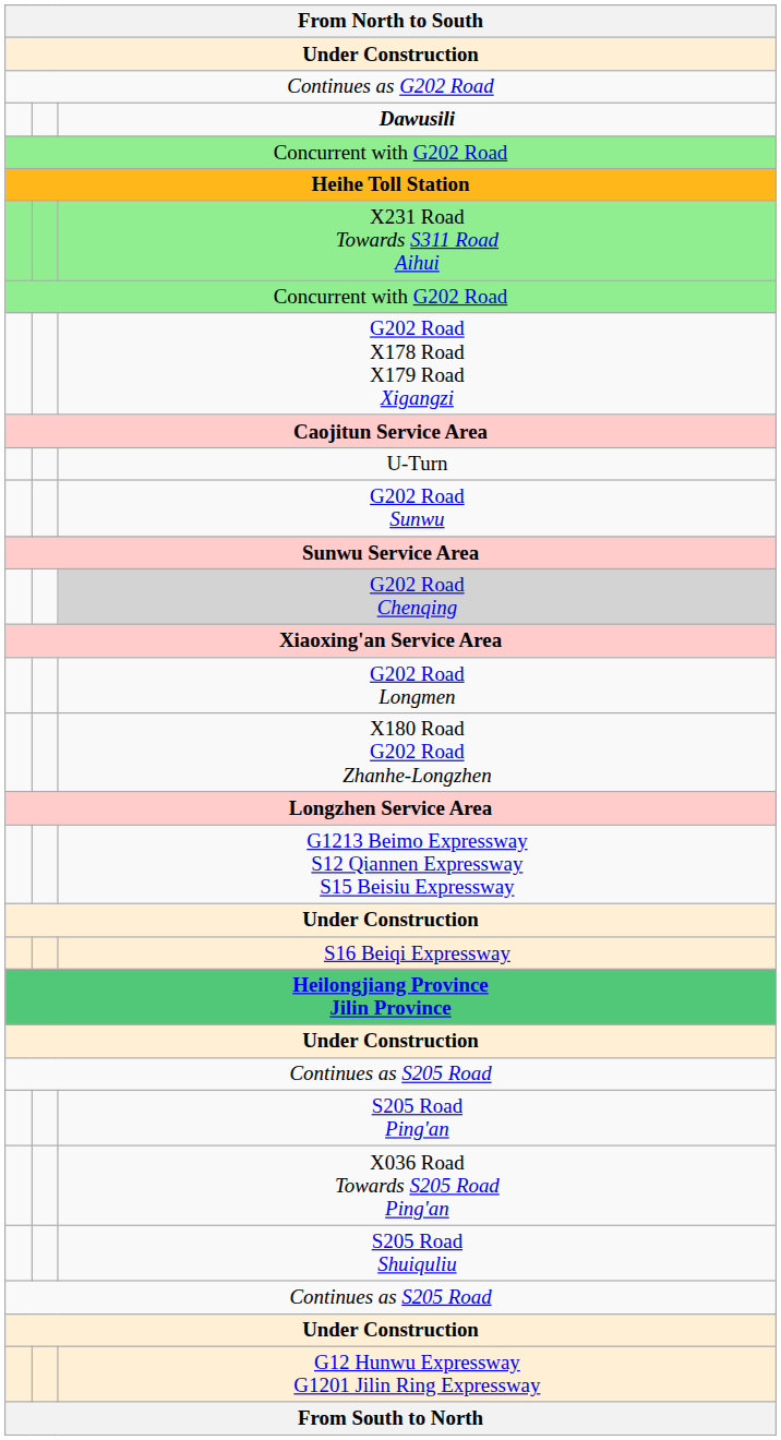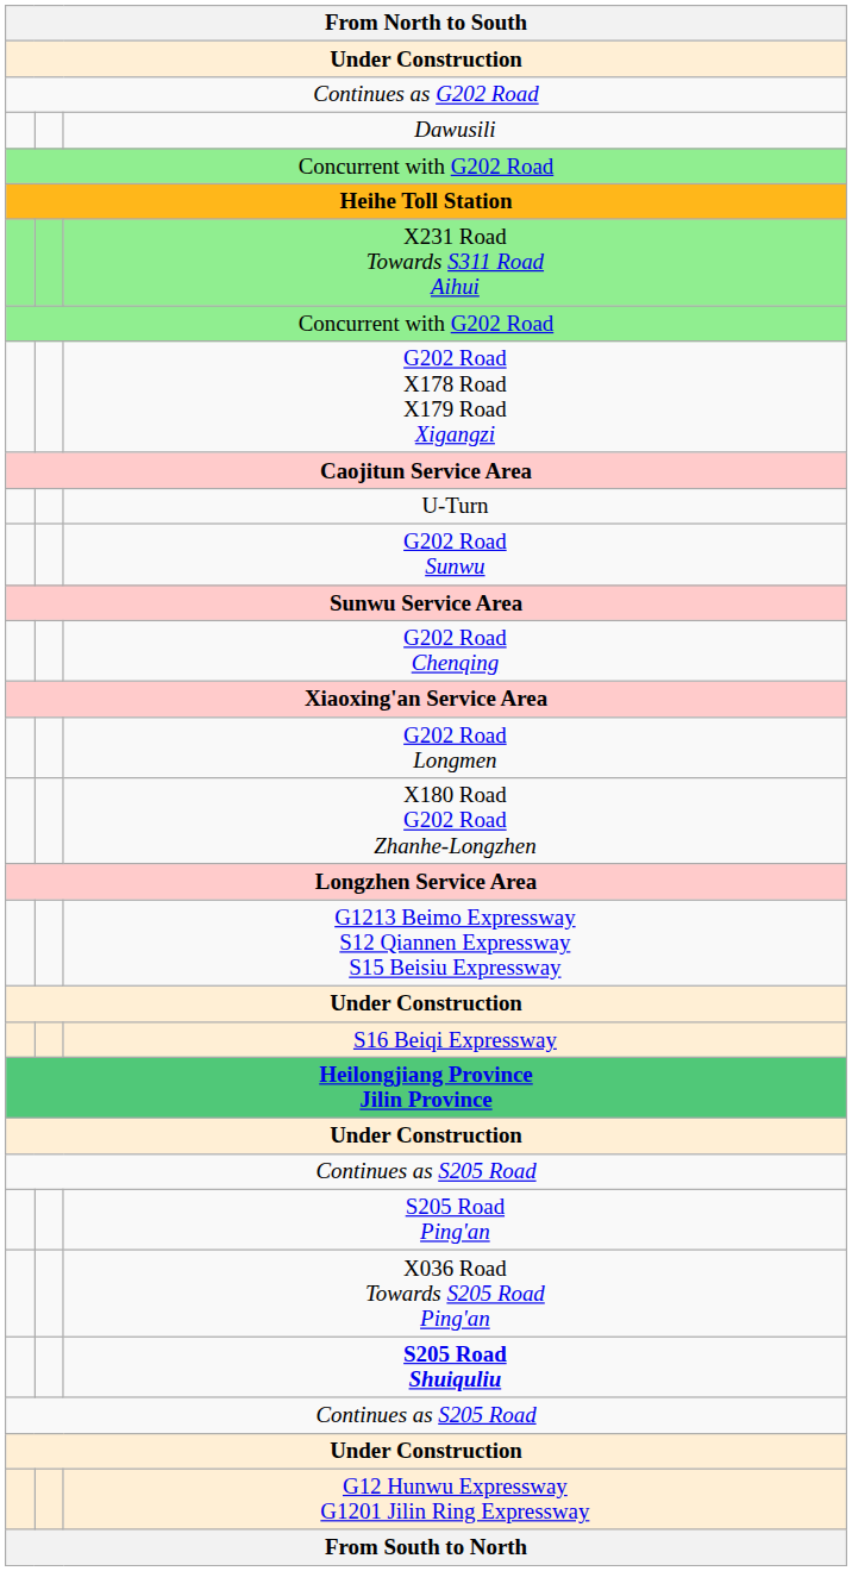Dawusili | column 3: bold -> normal
G202 Road Chenqing | column 3: lightgrey background -> no background
S205 Road Shuiquliu | column 3: normal -> bold
